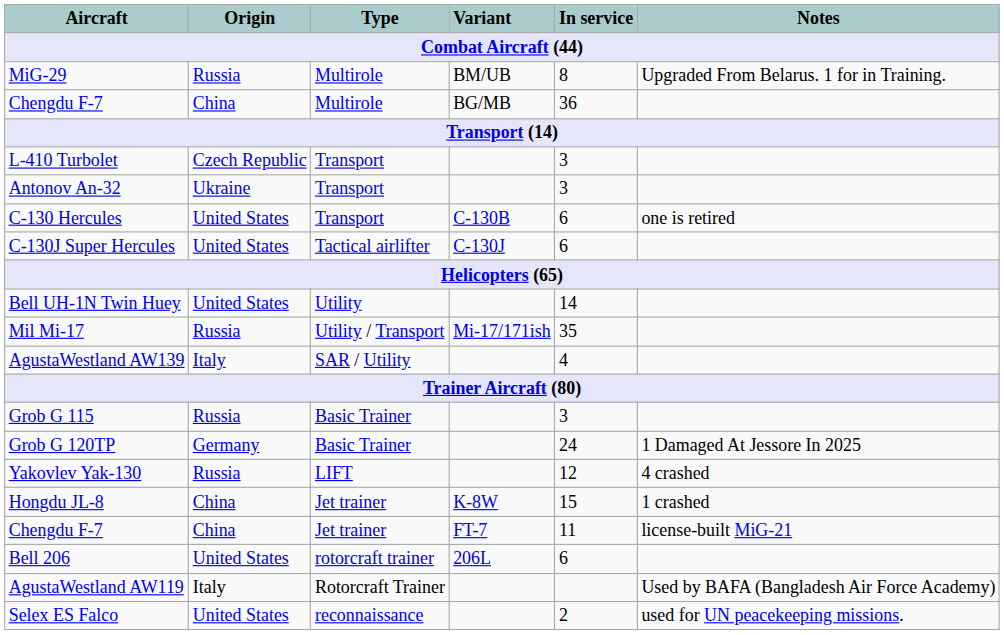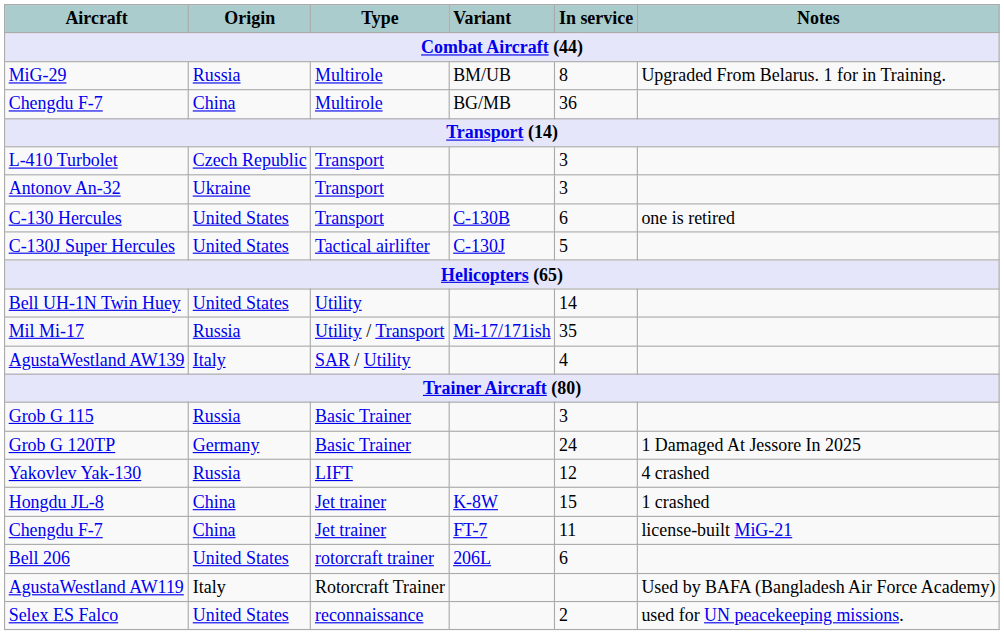C-130J Super Hercules | In service: 6 -> 5
